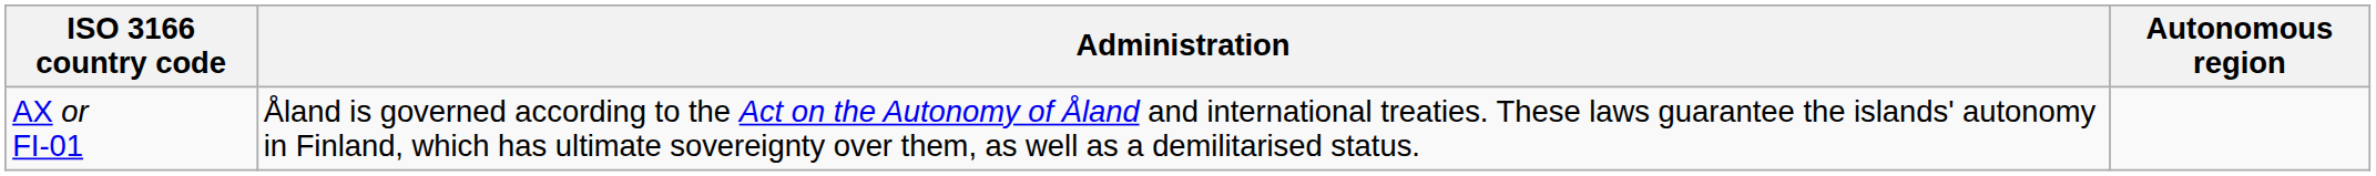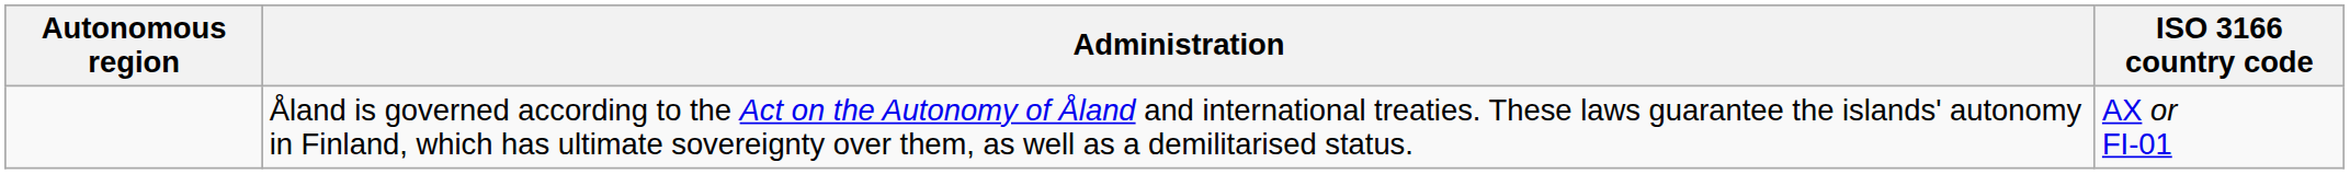columns swapped: Autonomous region <-> ISO 3166 country code
